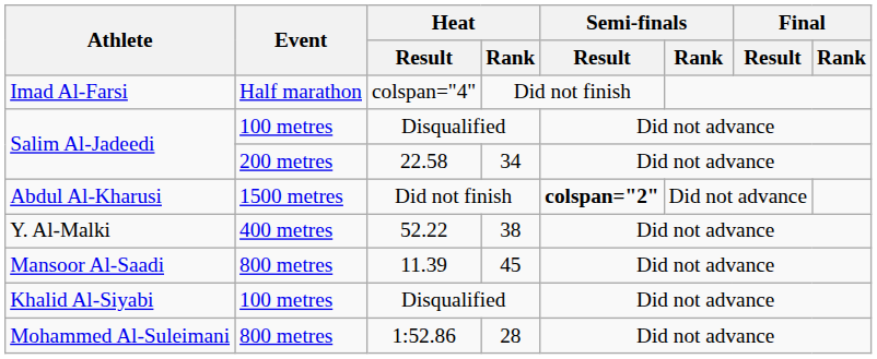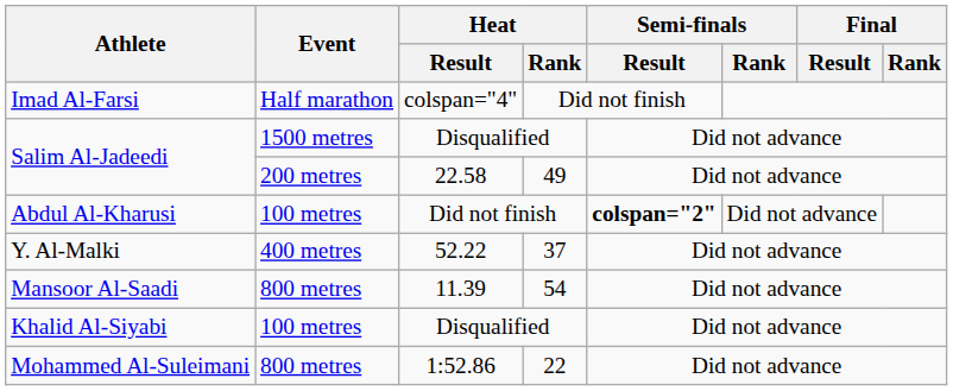Salim Al-Jadeedi / Disqualified | Event: 100 metres -> 1500 metres
Salim Al-Jadeedi / 22.58 | Heat / Rank: 34 -> 49
Abdul Al-Kharusi | Event: 1500 metres -> 100 metres
Y. Al-Malki | Heat / Rank: 38 -> 37
Mansoor Al-Saadi | Heat / Rank: 45 -> 54
Mohammed Al-Suleimani | Heat / Rank: 28 -> 22
